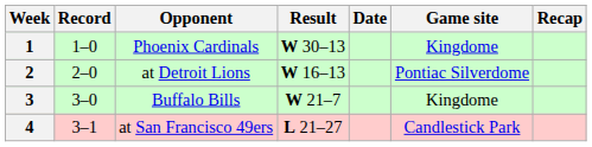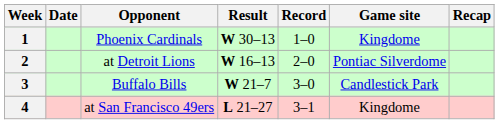columns swapped: Date <-> Record
3 | Game site: Kingdome -> Candlestick Park
4 | Game site: Candlestick Park -> Kingdome
